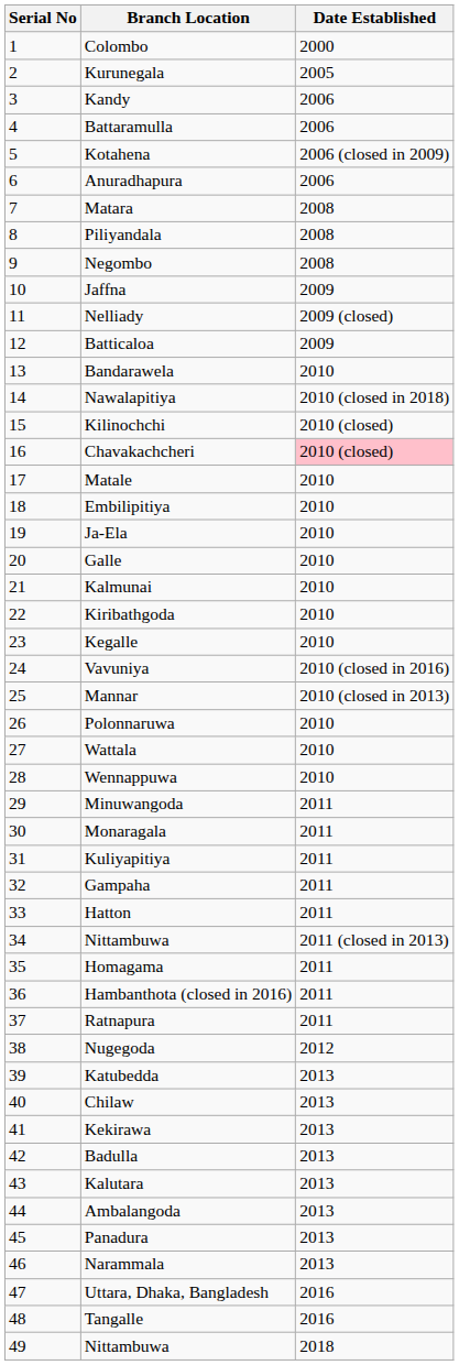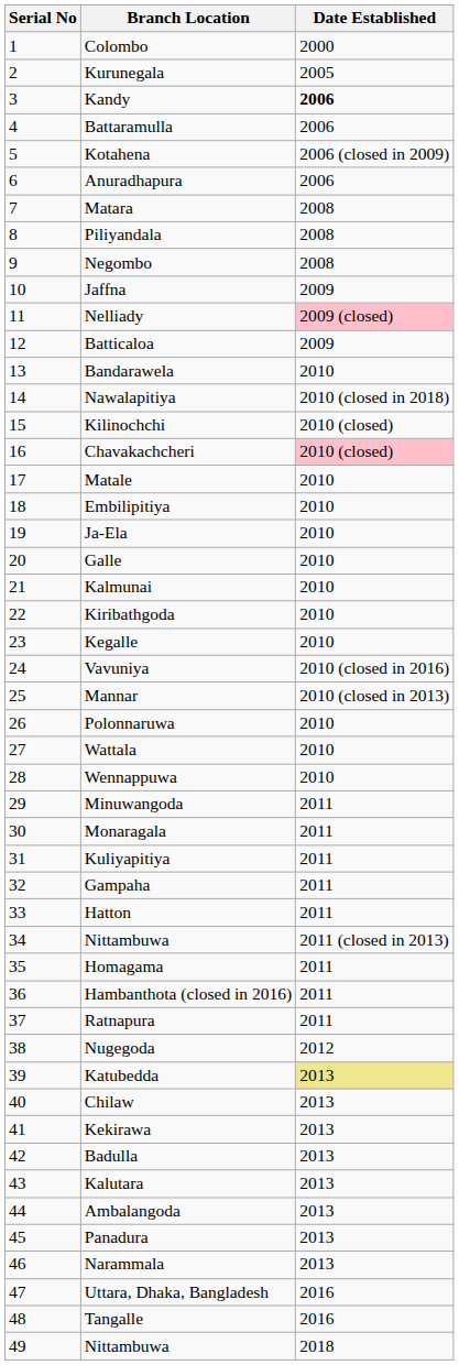Kandy | Date Established: normal -> bold
Nelliady | Date Established: no background -> pink background
Katubedda | Date Established: no background -> khaki background
